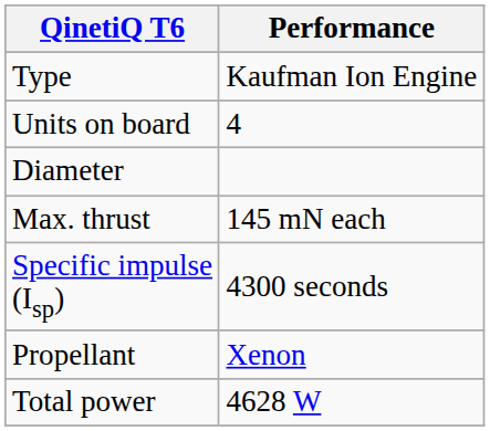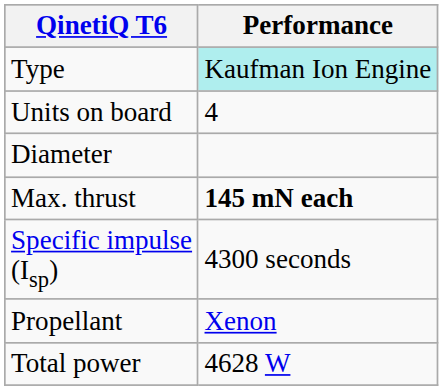Type | Performance: no background -> paleturquoise background
Max. thrust | Performance: normal -> bold
